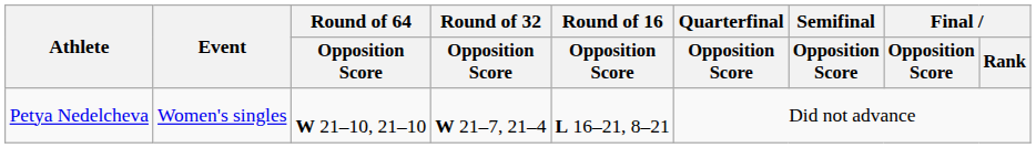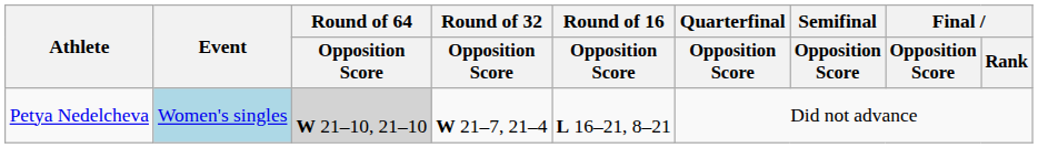Petya Nedelcheva | Event: no background -> lightblue background
Petya Nedelcheva | Round of 64 / Opposition Score: no background -> lightgrey background
